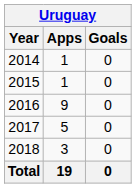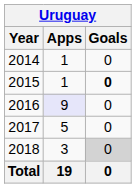2015 | Goals: normal -> bold
2016 | Apps: no background -> lavender background
2018 | Goals: no background -> lightgrey background
